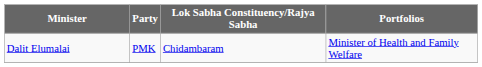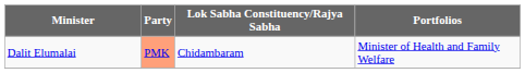Dalit Elumalai | Party: no background -> lightsalmon background
